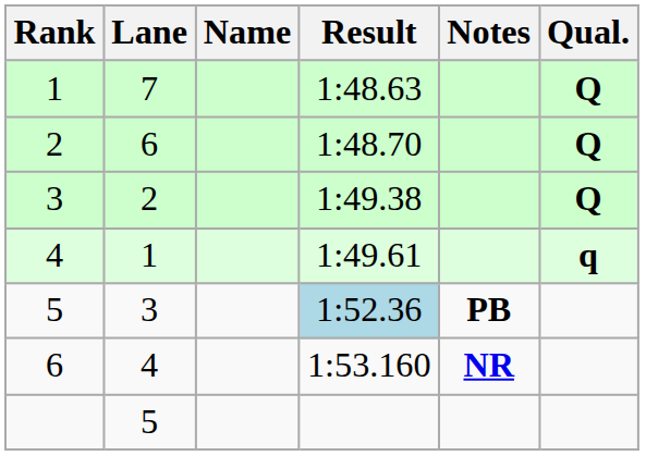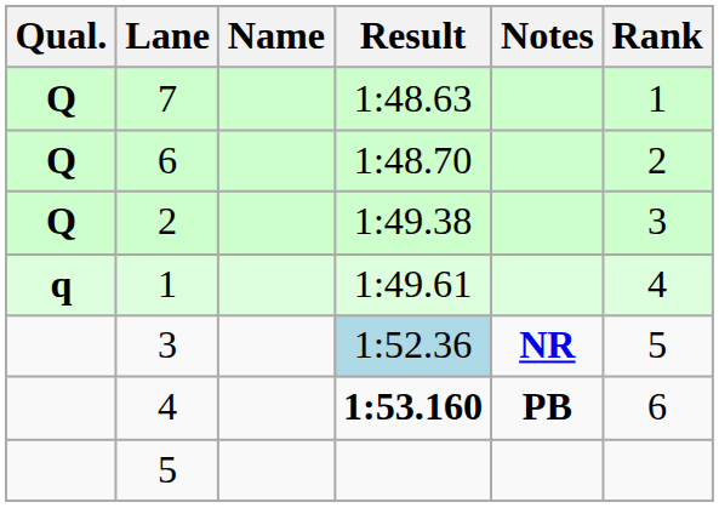columns swapped: Rank <-> Qual.
row 6 | Notes: PB -> NR
row 7 | Result: normal -> bold
row 7 | Notes: NR -> PB
